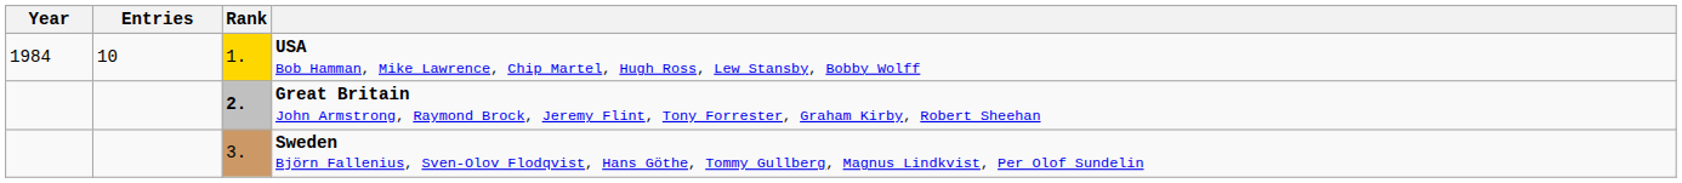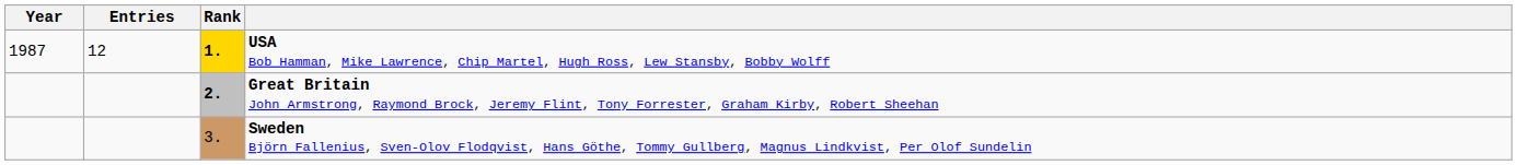row 2 | Year: 1984 -> 1987
row 2 | Entries: 10 -> 12
row 2 | Rank: normal -> bold
